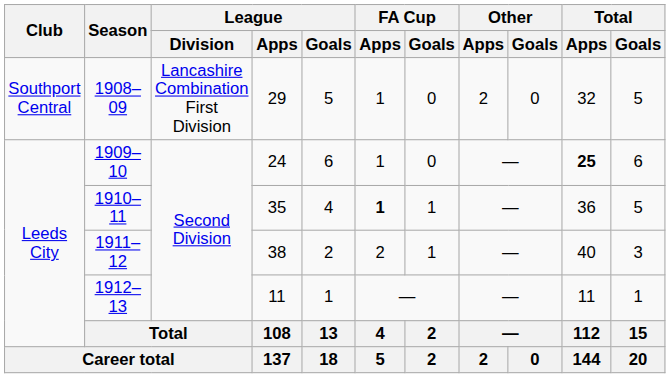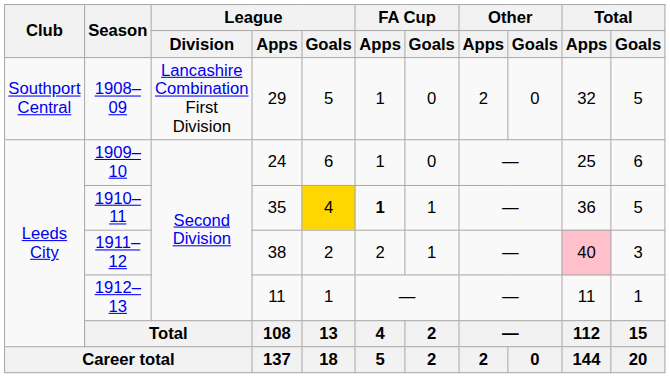1909–10 | Total / Apps: bold -> normal
1910–11 | League / Goals: no background -> gold background
1911–12 | Total / Apps: no background -> pink background
